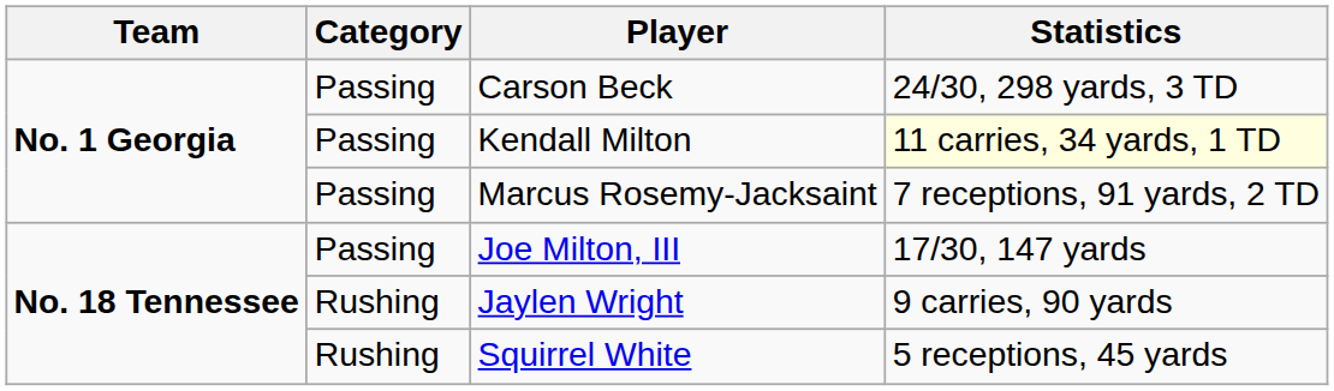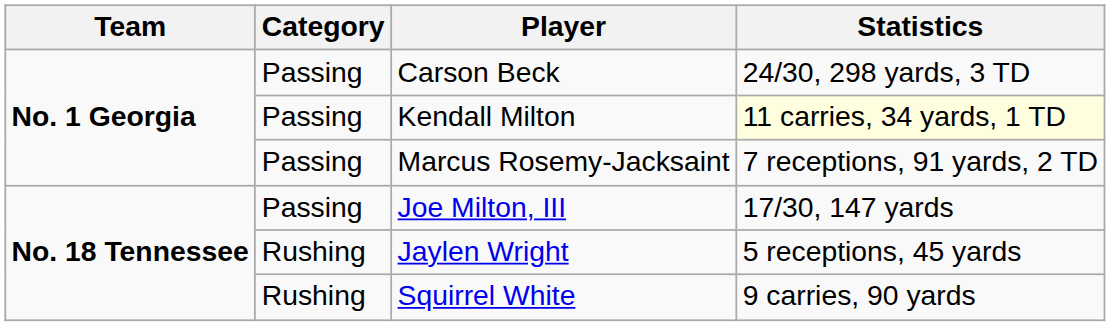Jaylen Wright | Statistics: 9 carries, 90 yards -> 5 receptions, 45 yards
Squirrel White | Statistics: 5 receptions, 45 yards -> 9 carries, 90 yards
